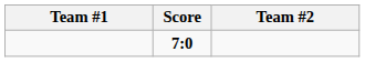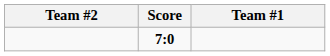columns swapped: Team #1 <-> Team #2
